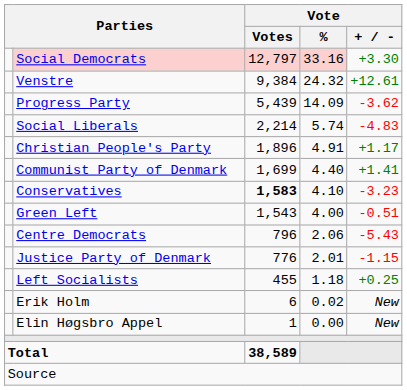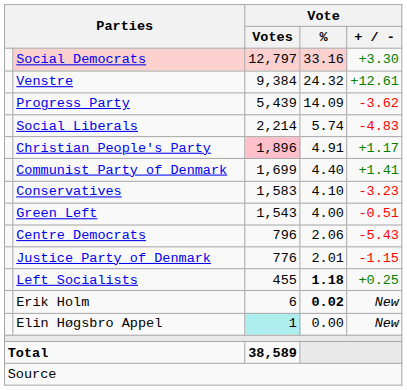Christian People's Party | Vote / Votes: no background -> pink background
Conservatives | Vote / Votes: bold -> normal
Left Socialists | Vote / %: normal -> bold
Erik Holm | Vote / %: normal -> bold
Elin Høgsbro Appel | Vote / Votes: no background -> paleturquoise background
